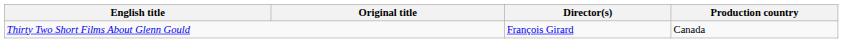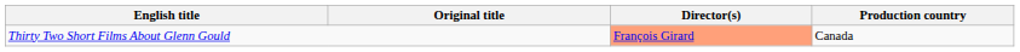Thirty Two Short Films About Glenn Gould | Director(s): no background -> lightsalmon background
